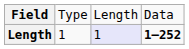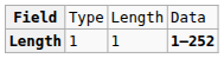row 2 | column 3: lavender background -> no background
